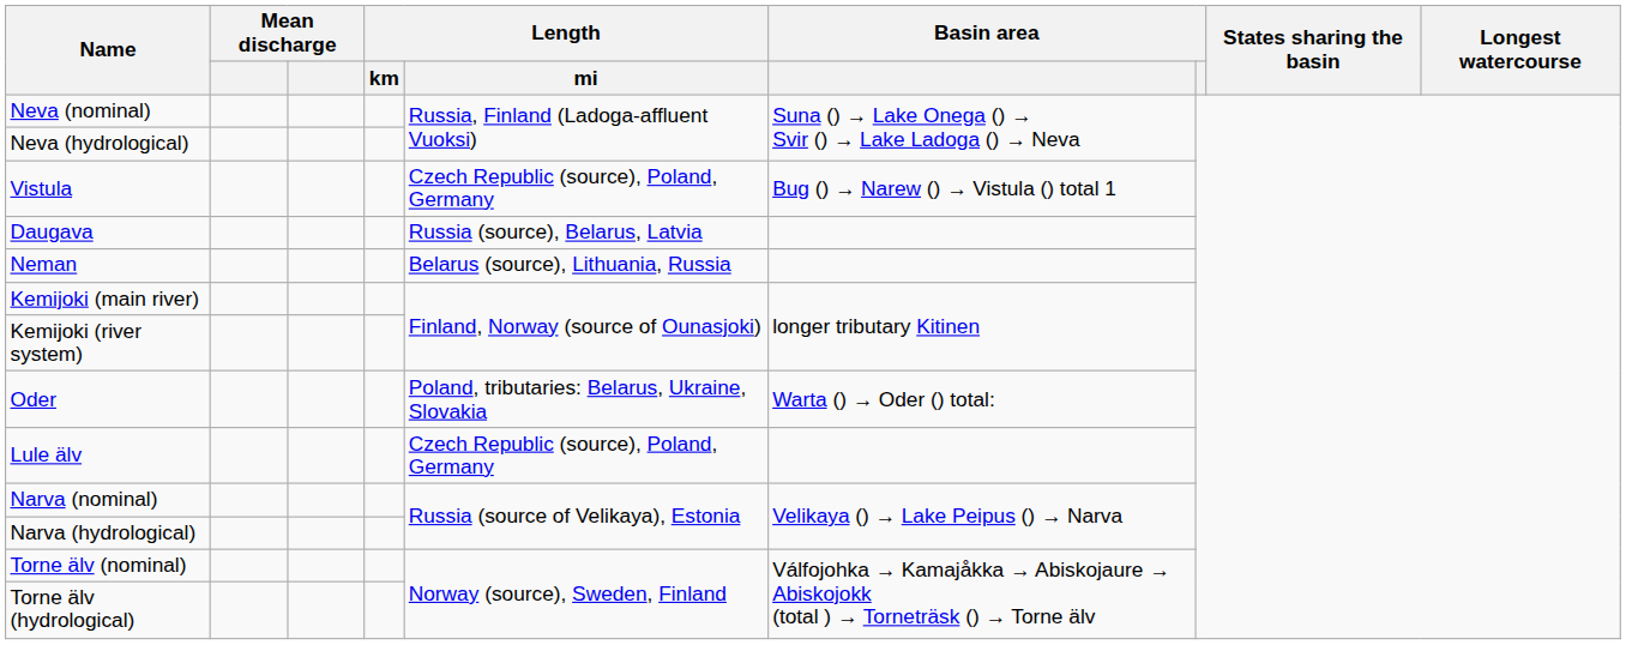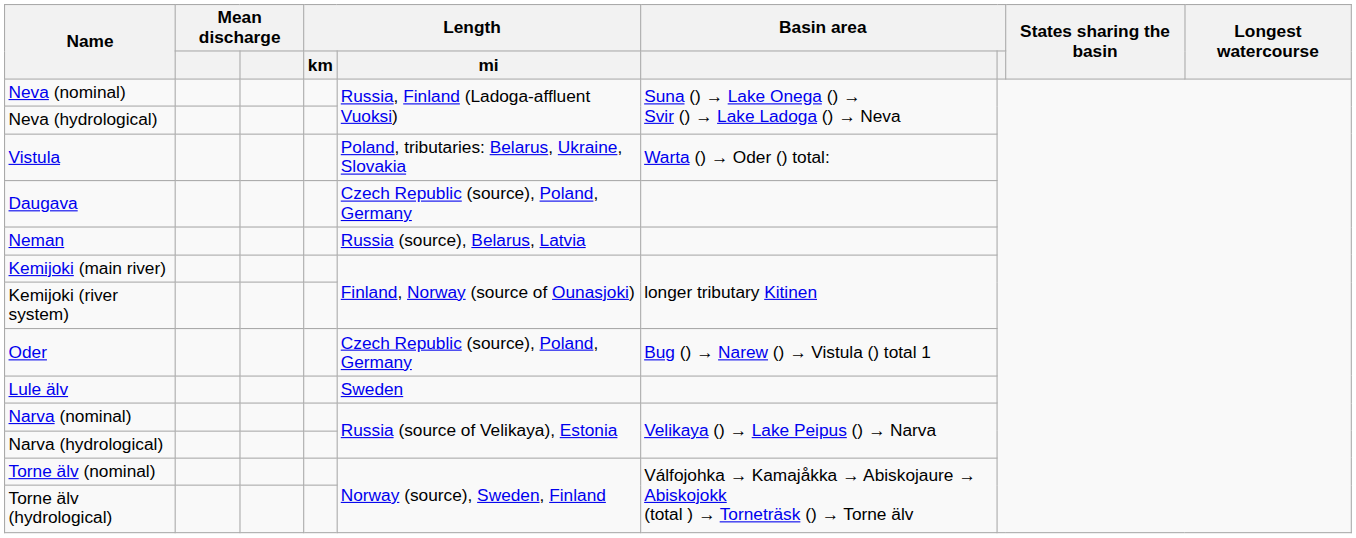Vistula | Length / mi: Czech Republic (source), Poland, Germany -> Poland, tributaries: Belarus, Ukraine, Slovakia
Vistula | column 6: Bug () → Narew () → Vistula () total 1 -> Warta () → Oder () total:
Daugava | Length / mi: Russia (source), Belarus, Latvia -> Czech Republic (source), Poland, Germany
Neman | Length / mi: Belarus (source), Lithuania, Russia -> Russia (source), Belarus, Latvia
Oder | Length / mi: Poland, tributaries: Belarus, Ukraine, Slovakia -> Czech Republic (source), Poland, Germany
Oder | column 6: Warta () → Oder () total: -> Bug () → Narew () → Vistula () total 1
Lule älv | Length / mi: Czech Republic (source), Poland, Germany -> Sweden
